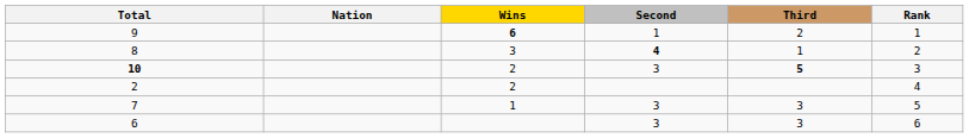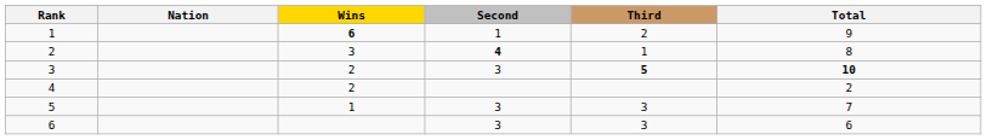columns swapped: Rank <-> Total
